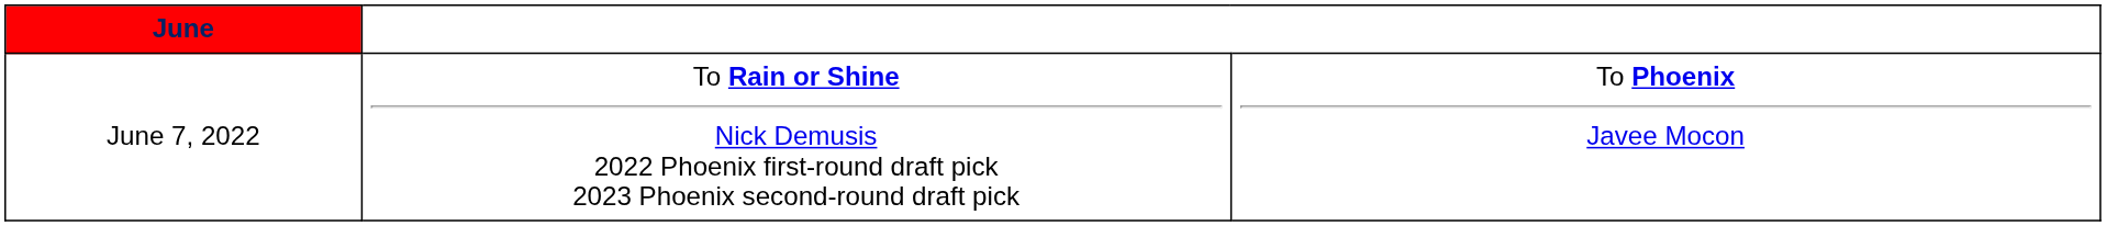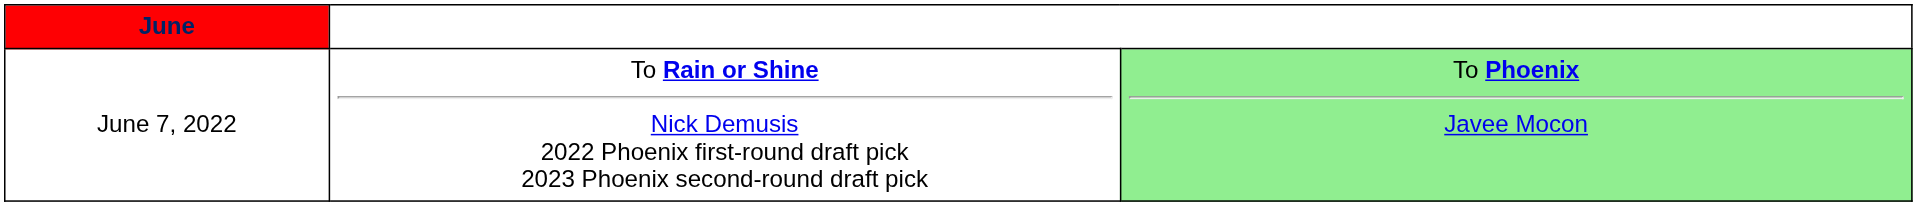June 7, 2022 | column 3: no background -> lightgreen background
